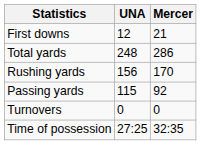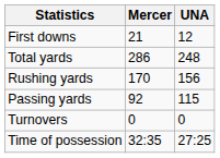columns swapped: Mercer <-> UNA
